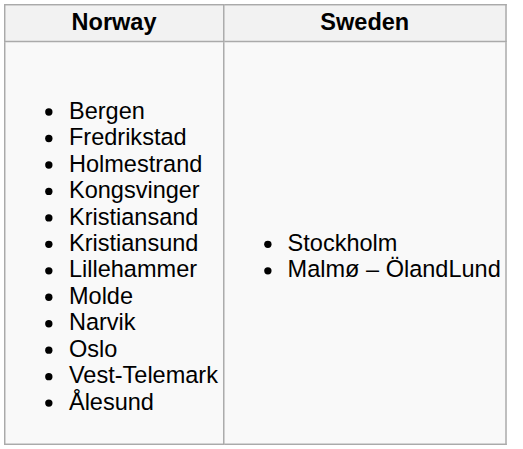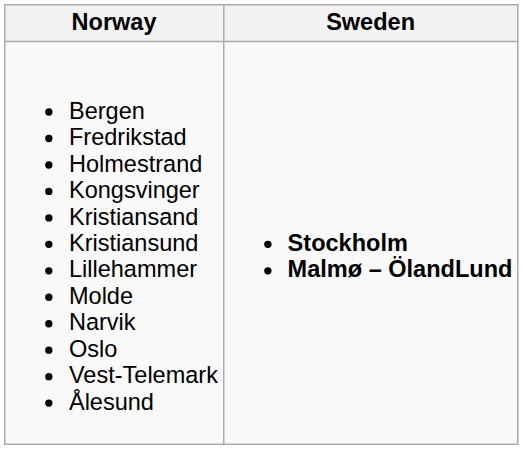row 2 | Sweden: normal -> bold
